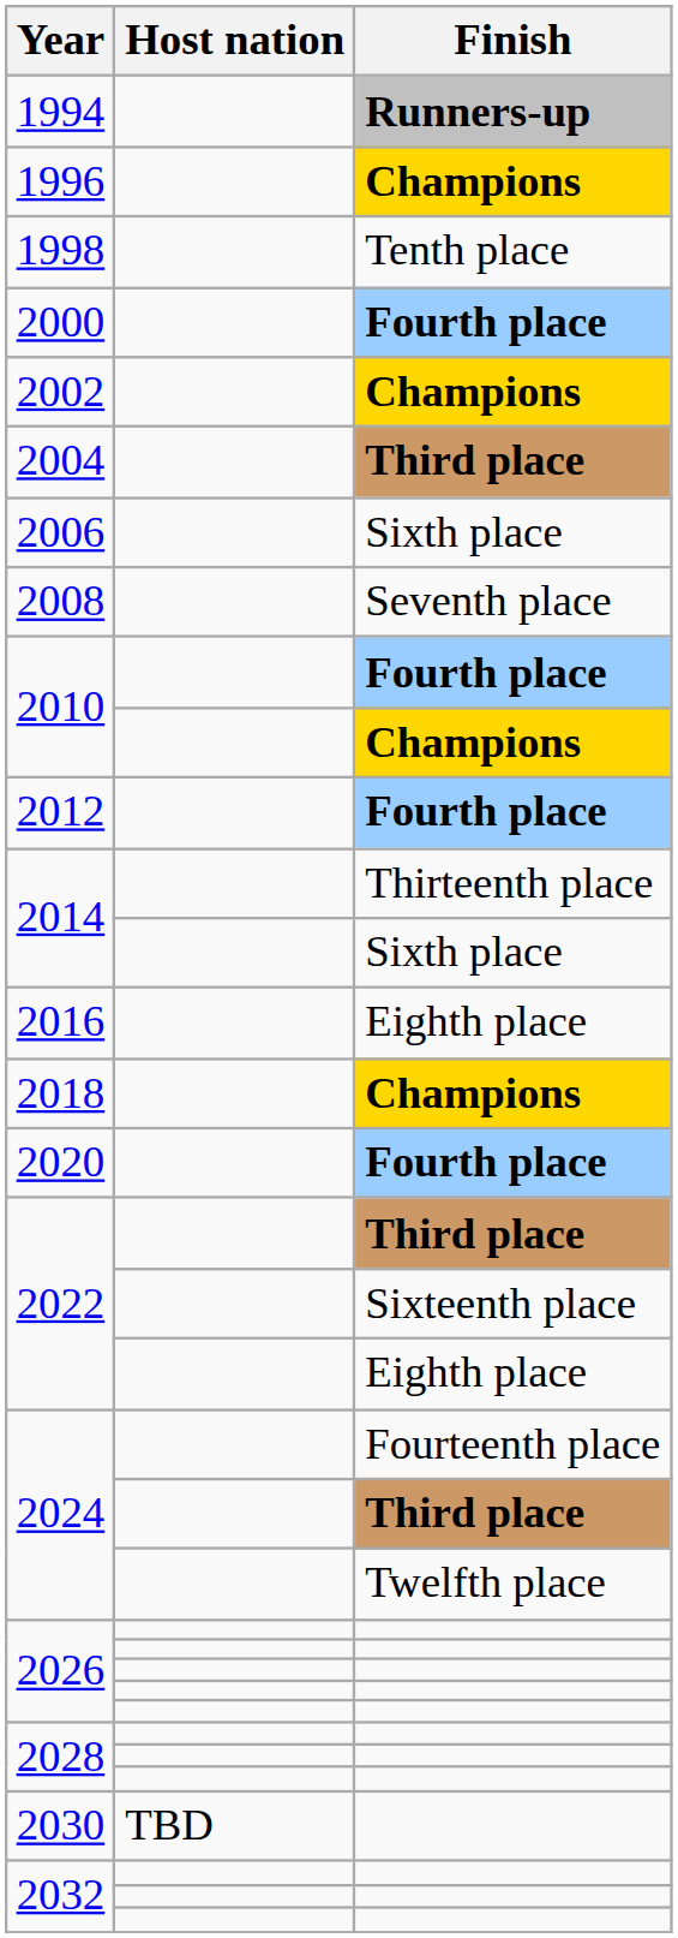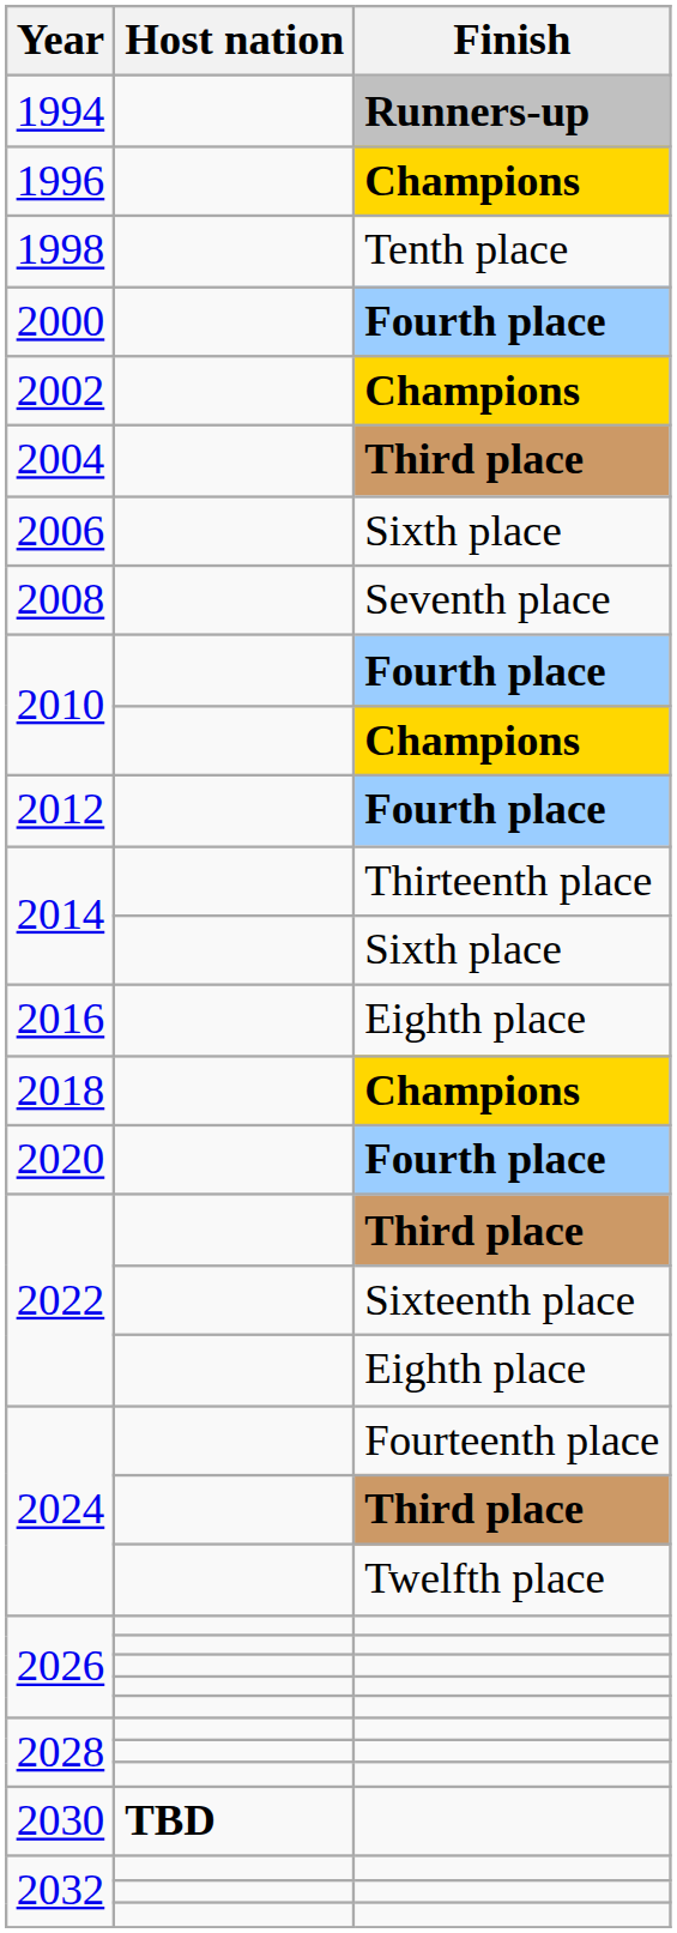2030 | Host nation: normal -> bold
